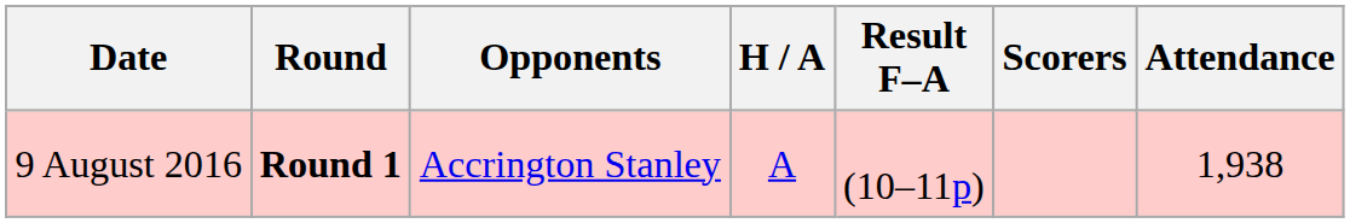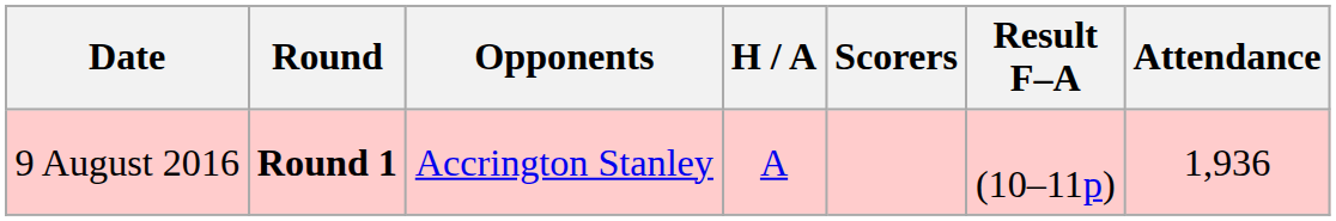columns swapped: Result F–A <-> Scorers
9 August 2016 | Attendance: 1,938 -> 1,936
